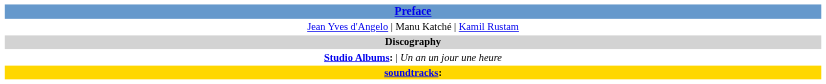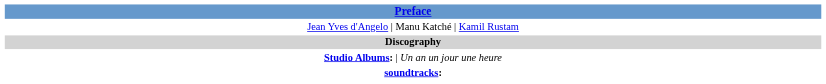row 5 | column 1: gold background -> no background
